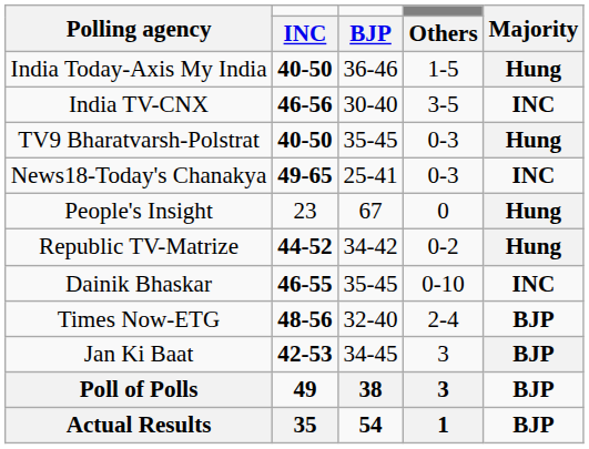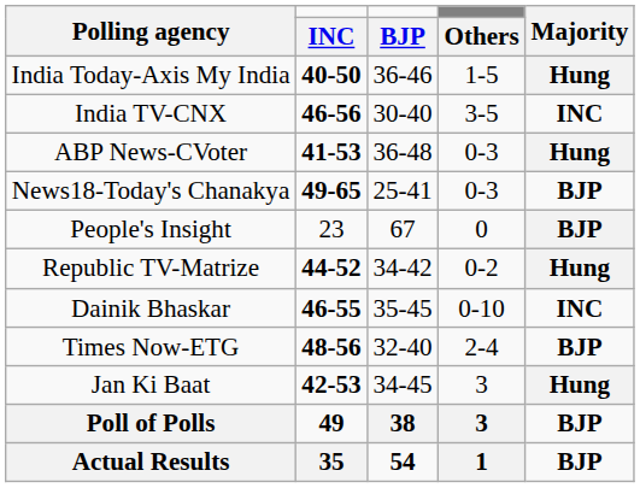- row: TV9 Bharatvarsh-Polstrat | 40-50 | 35-45 | 0-3 | Hung
+ row: ABP News-CVoter | 41-53 | 36-48 | 0-3 | Hung
News18-Today's Chanakya | Majority: INC -> BJP
People's Insight | Majority: Hung -> BJP
Jan Ki Baat | Majority: BJP -> Hung
